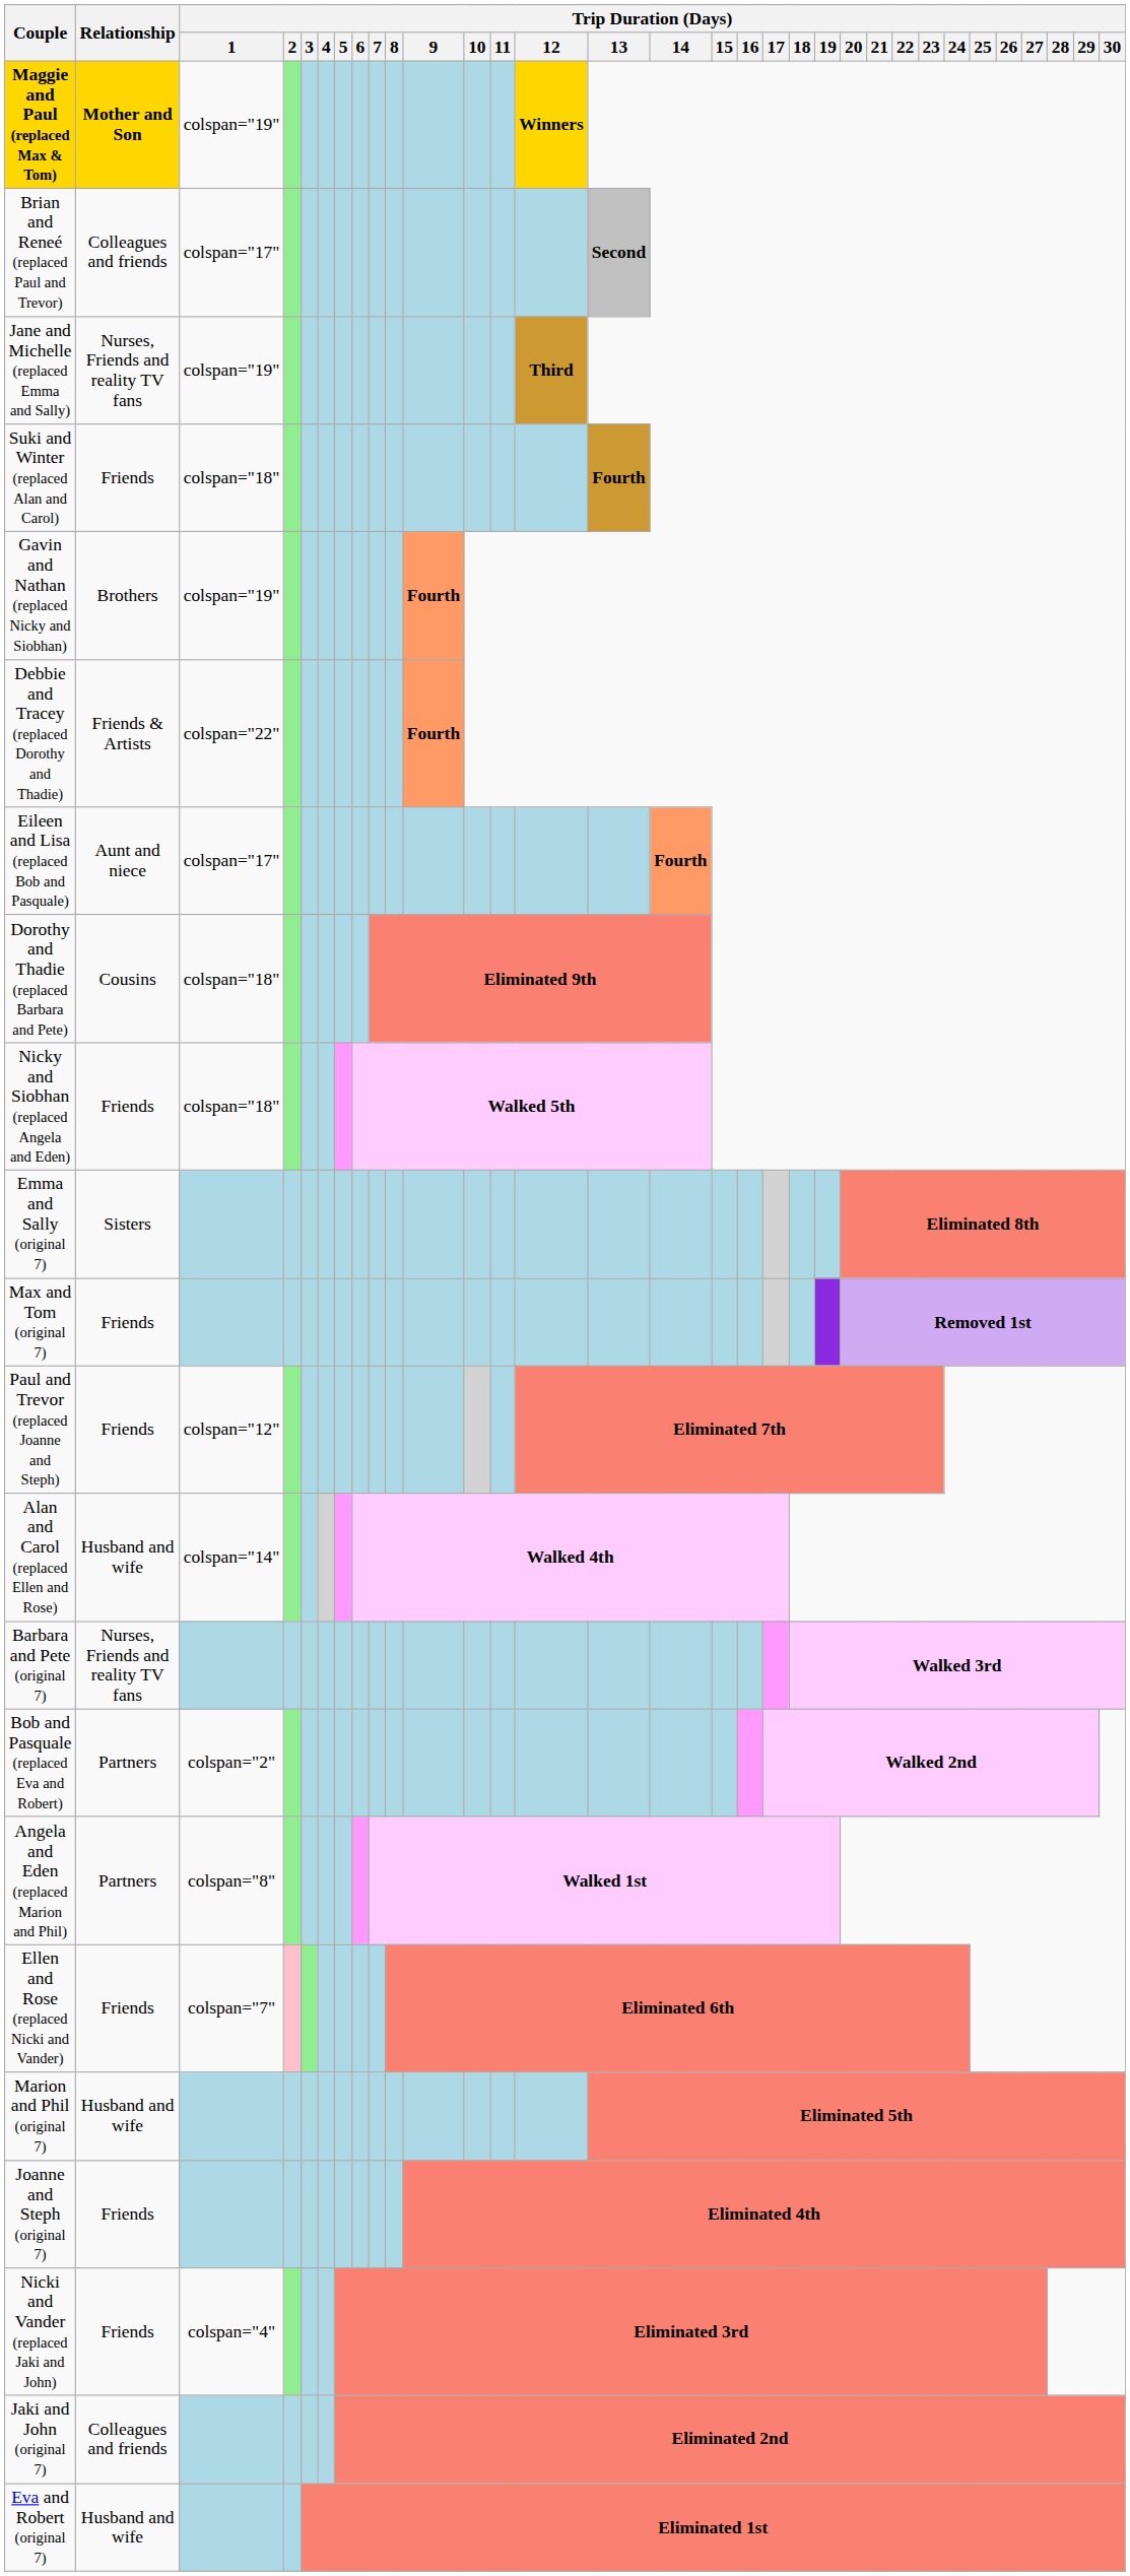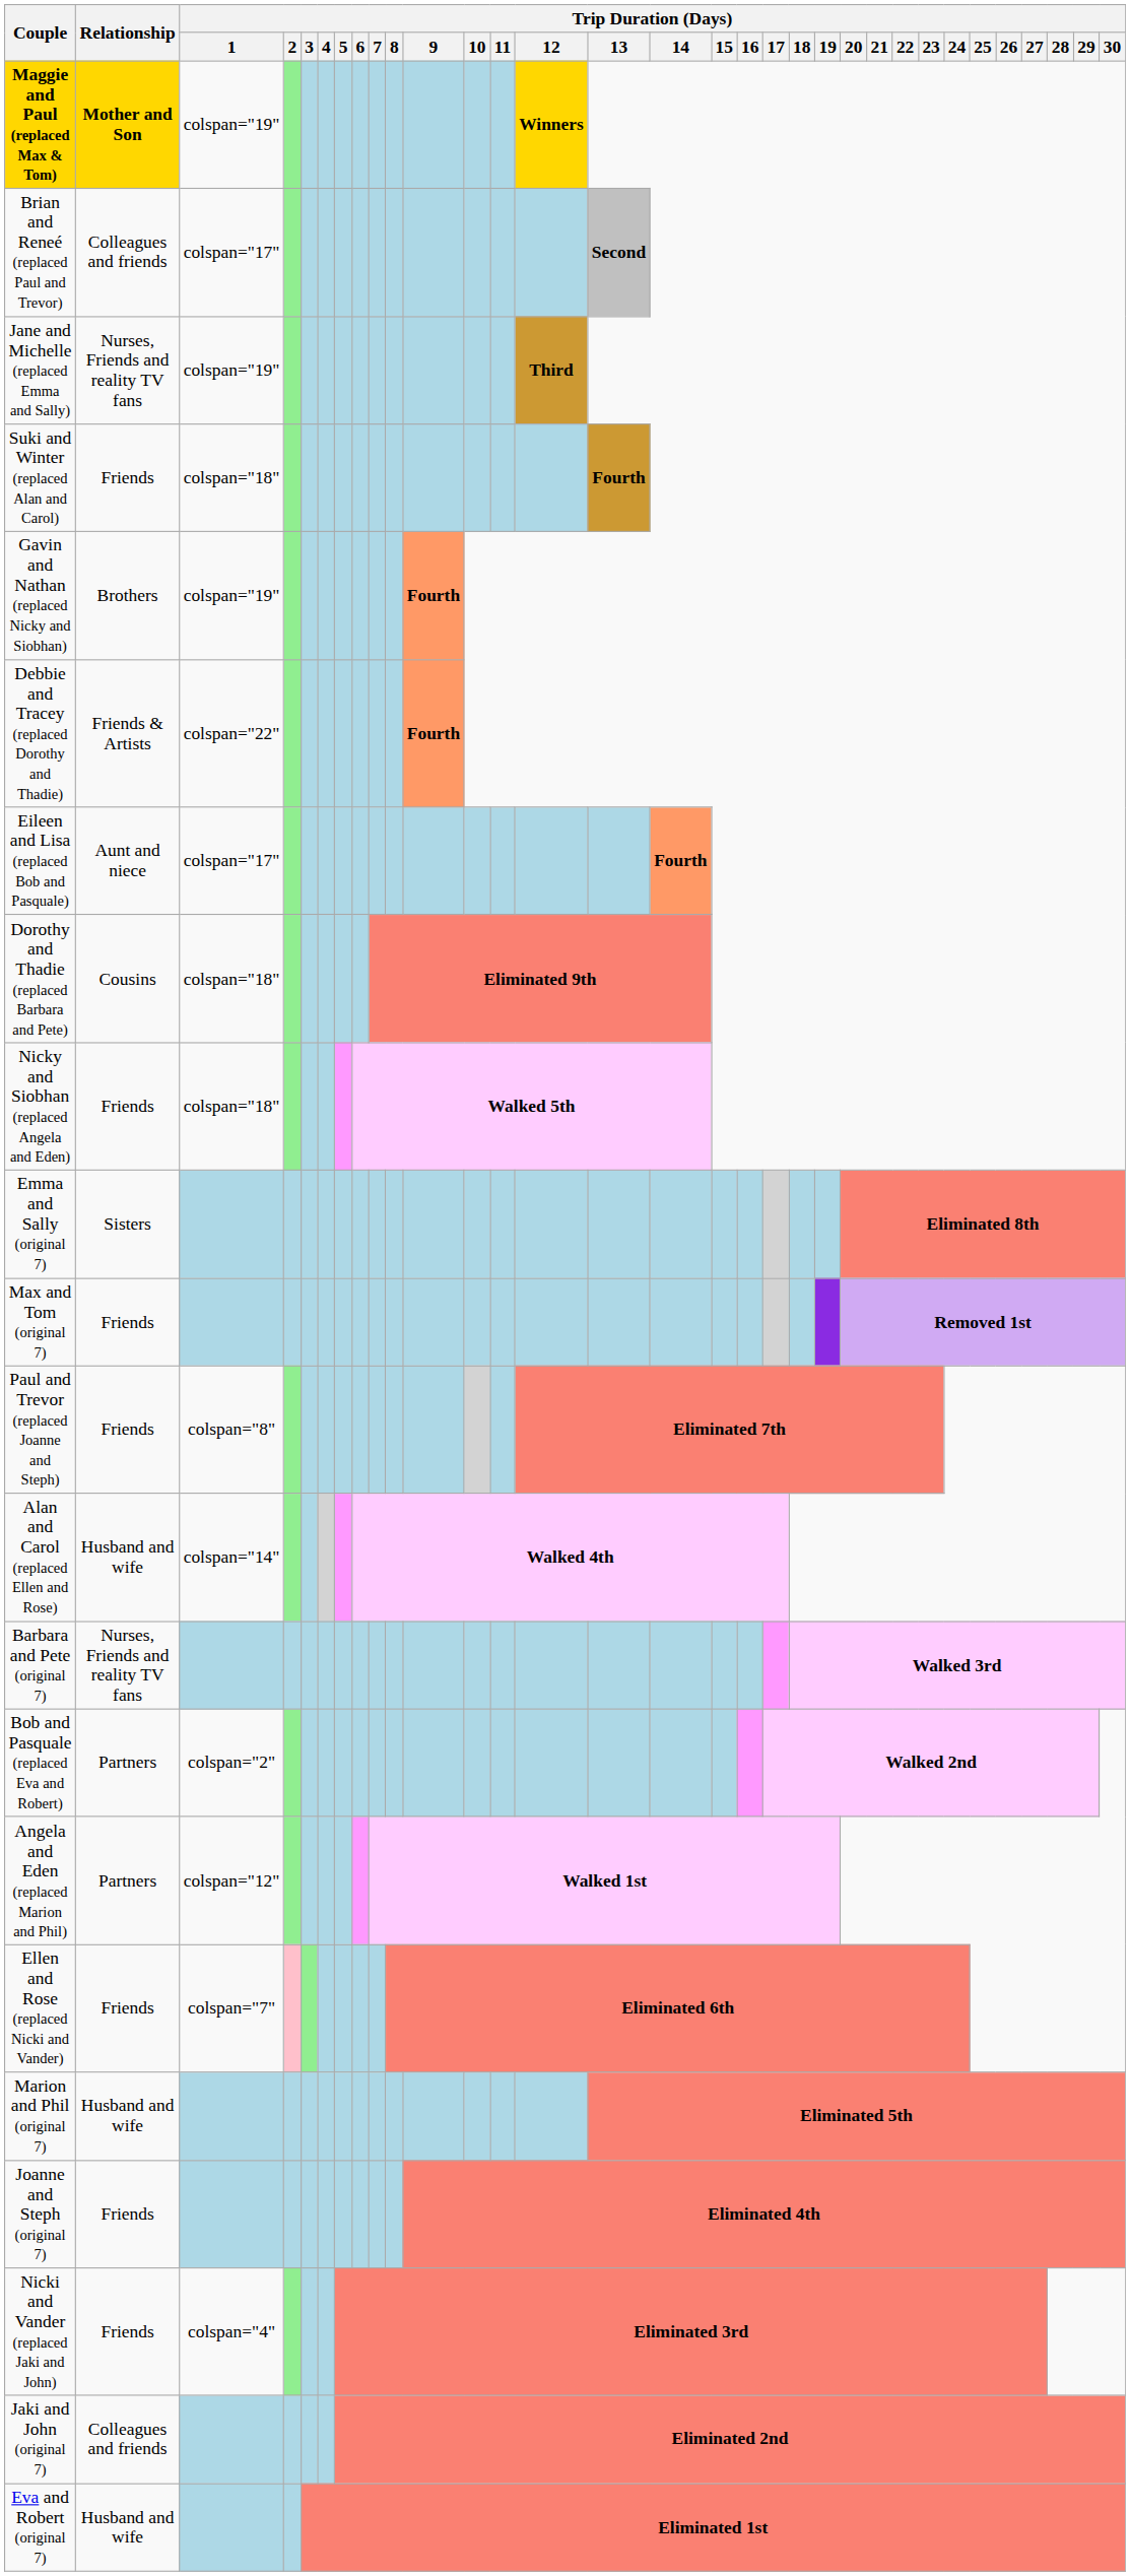Paul and Trevor (replaced Joanne and Steph) | Trip Duration (Days) / 1: colspan="12" -> colspan="8"
Angela and Eden (replaced Marion and Phil) | Trip Duration (Days) / 1: colspan="8" -> colspan="12"
